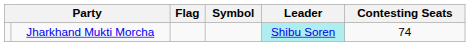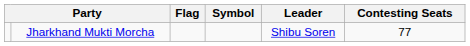Jharkhand Mukti Morcha | Leader: paleturquoise background -> no background
Jharkhand Mukti Morcha | Contesting Seats: 74 -> 77
